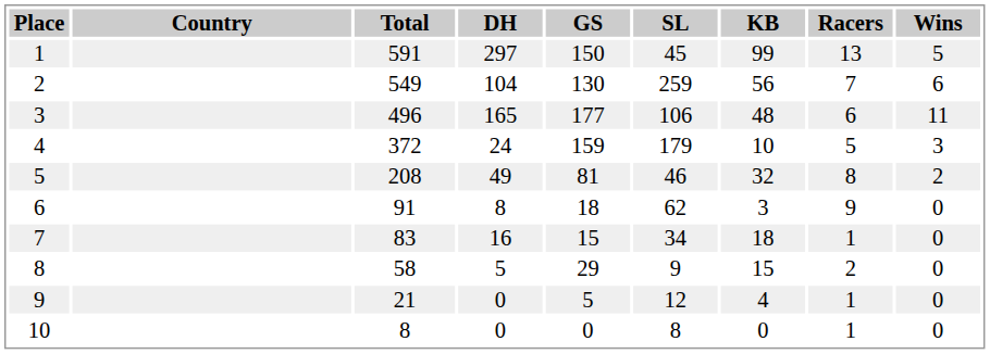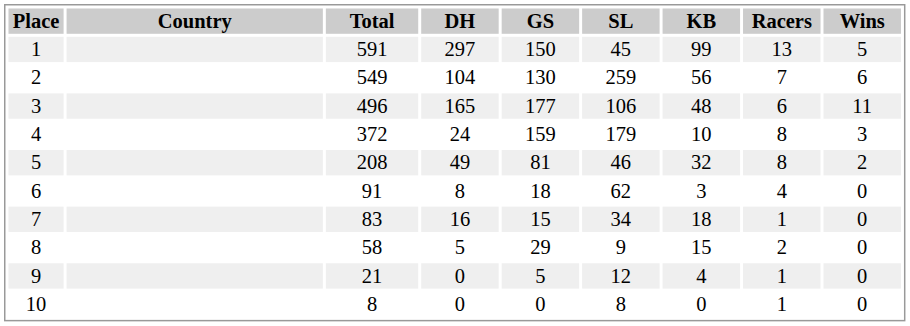row 5 | Racers: 5 -> 8
row 7 | Racers: 9 -> 4
